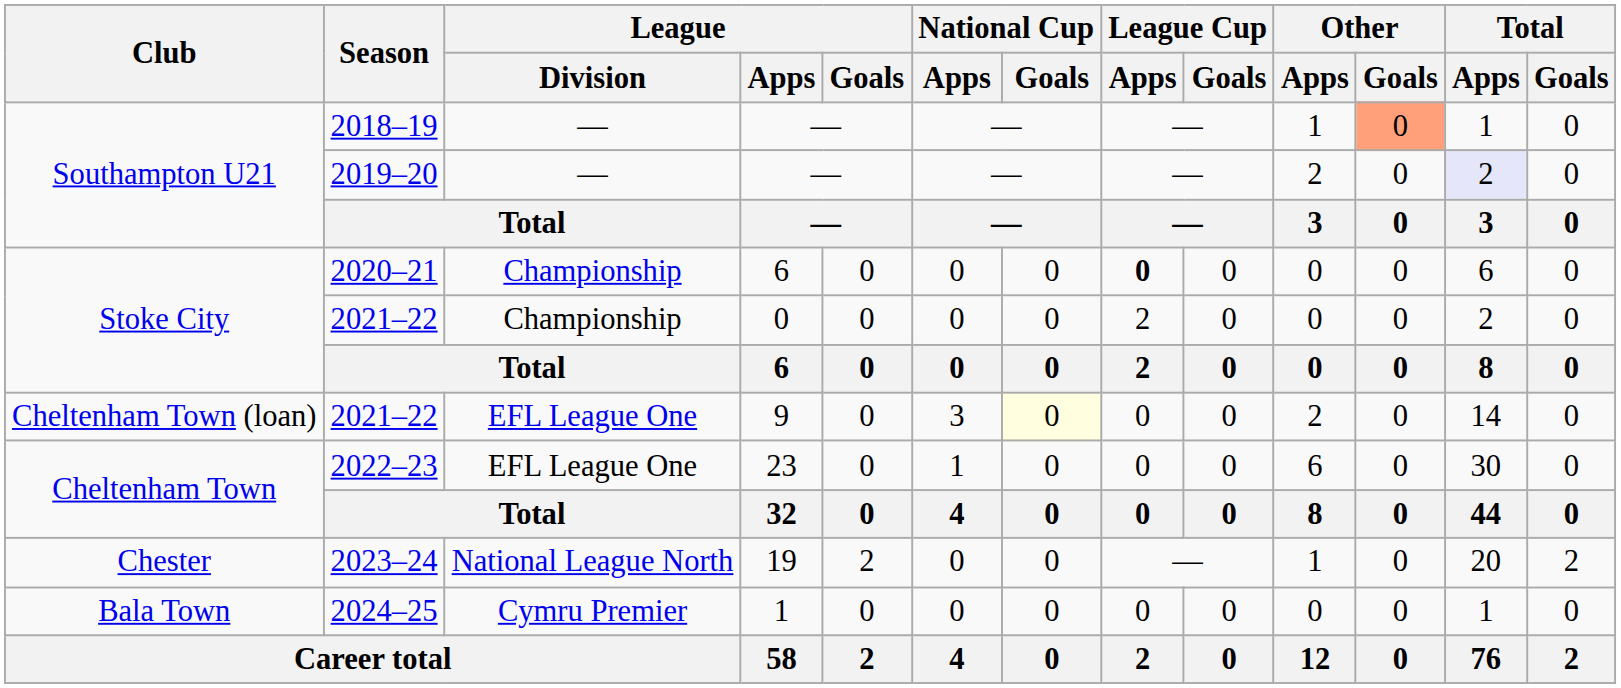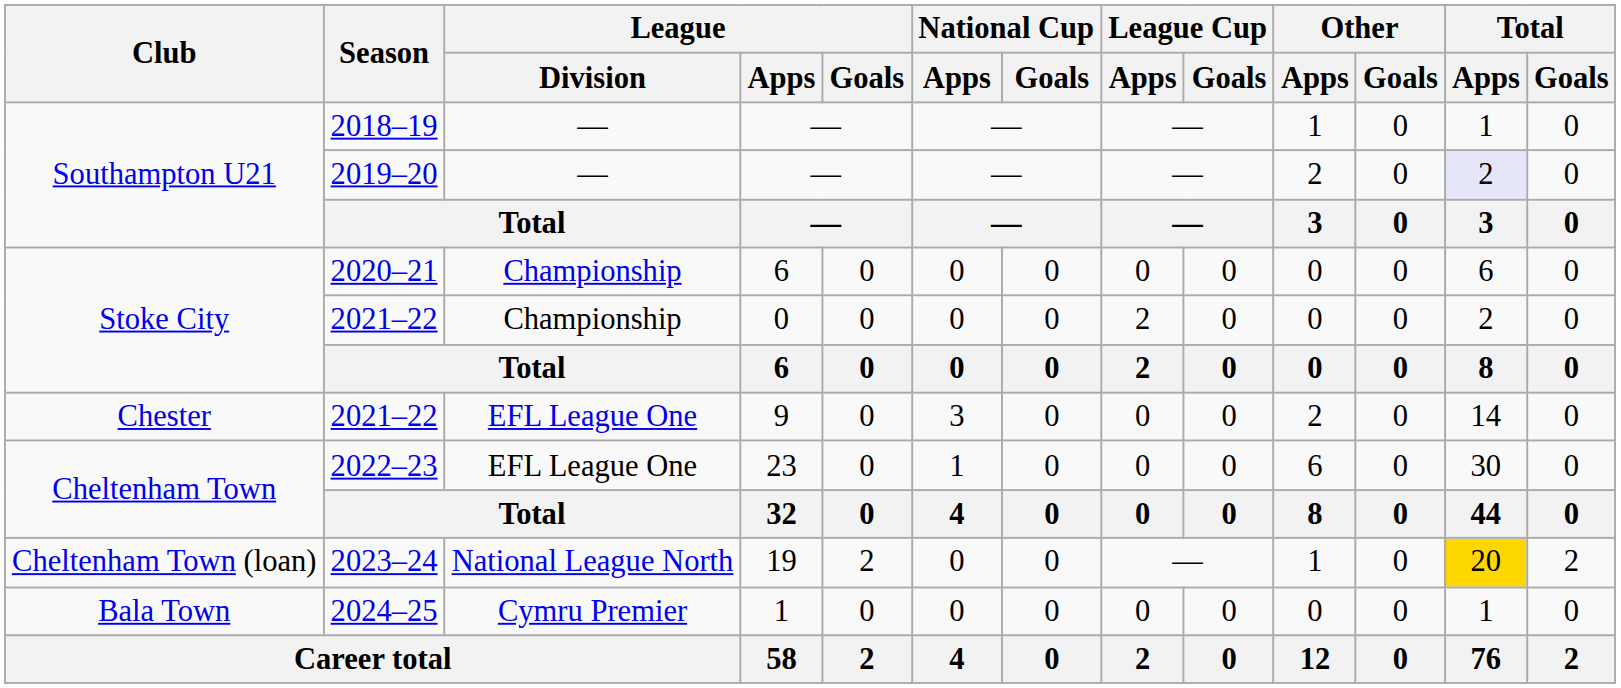2018–19 | Other / Goals: lightsalmon background -> no background
2020–21 | League Cup / Apps: bold -> normal
2021–22 / 9 | Club: Cheltenham Town (loan) -> Chester
2021–22 / 9 | National Cup / Goals: lightyellow background -> no background
2023–24 | Club: Chester -> Cheltenham Town (loan)
2023–24 | Total / Apps: no background -> gold background
